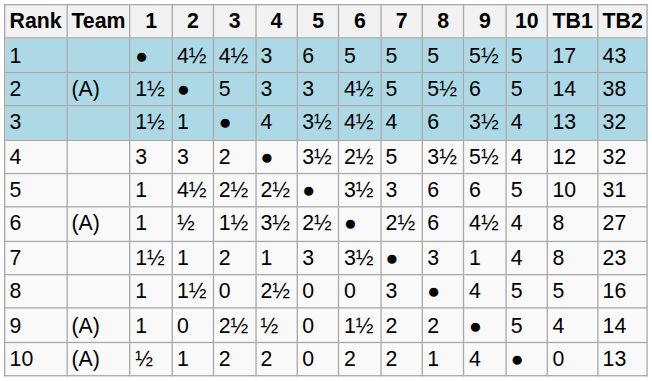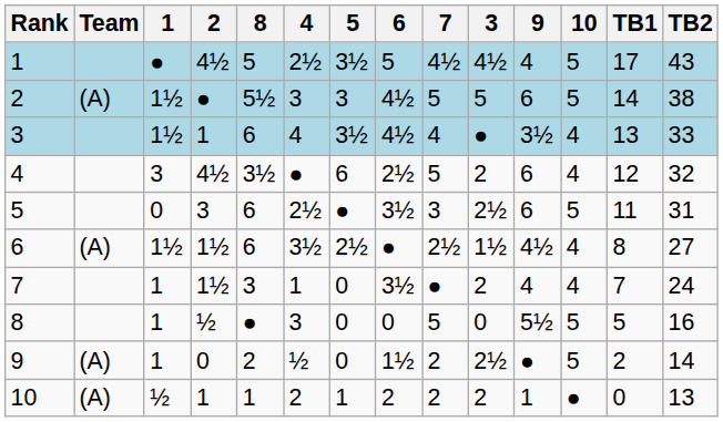columns swapped: 3 <-> 8
row 2 | 4: 3 -> 2½
row 2 | 5: 6 -> 3½
row 2 | 7: 5 -> 4½
row 2 | 9: 5½ -> 4
row 4 | TB2: 32 -> 33
row 5 | 2: 3 -> 4½
row 5 | 5: 3½ -> 6
row 5 | 9: 5½ -> 6
row 6 | 1: 1 -> 0
row 6 | 2: 4½ -> 3
row 6 | TB1: 10 -> 11
row 7 | 1: 1 -> 1½
row 7 | 2: ½ -> 1½
row 8 | 1: 1½ -> 1
row 8 | 2: 1 -> 1½
row 8 | 5: 3 -> 0
row 8 | 9: 1 -> 4
row 8 | TB1: 8 -> 7
row 8 | TB2: 23 -> 24
row 9 | 2: 1½ -> ½
row 9 | 4: 2½ -> 3
row 9 | 7: 3 -> 5
row 9 | 9: 4 -> 5½
row 10 | TB1: 4 -> 2
row 11 | 5: 0 -> 1
row 11 | 9: 4 -> 1
